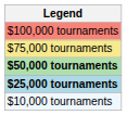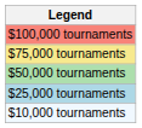row 4 | column 1: bold -> normal
row 5 | column 1: bold -> normal
